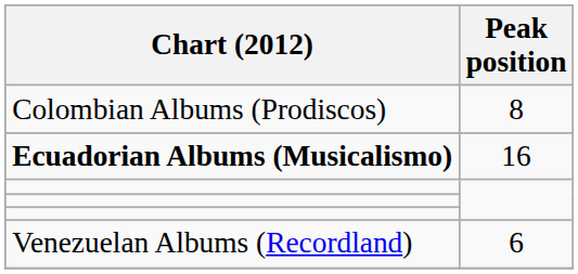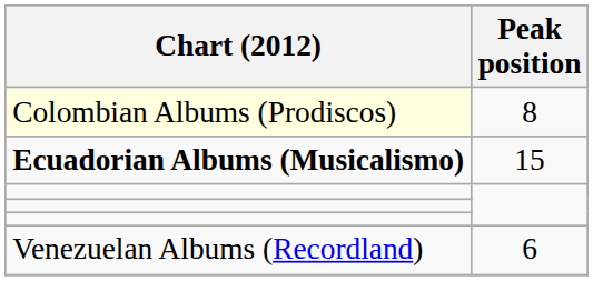row 2 | Chart (2012): no background -> lightyellow background
row 3 | Peak position: 16 -> 15
